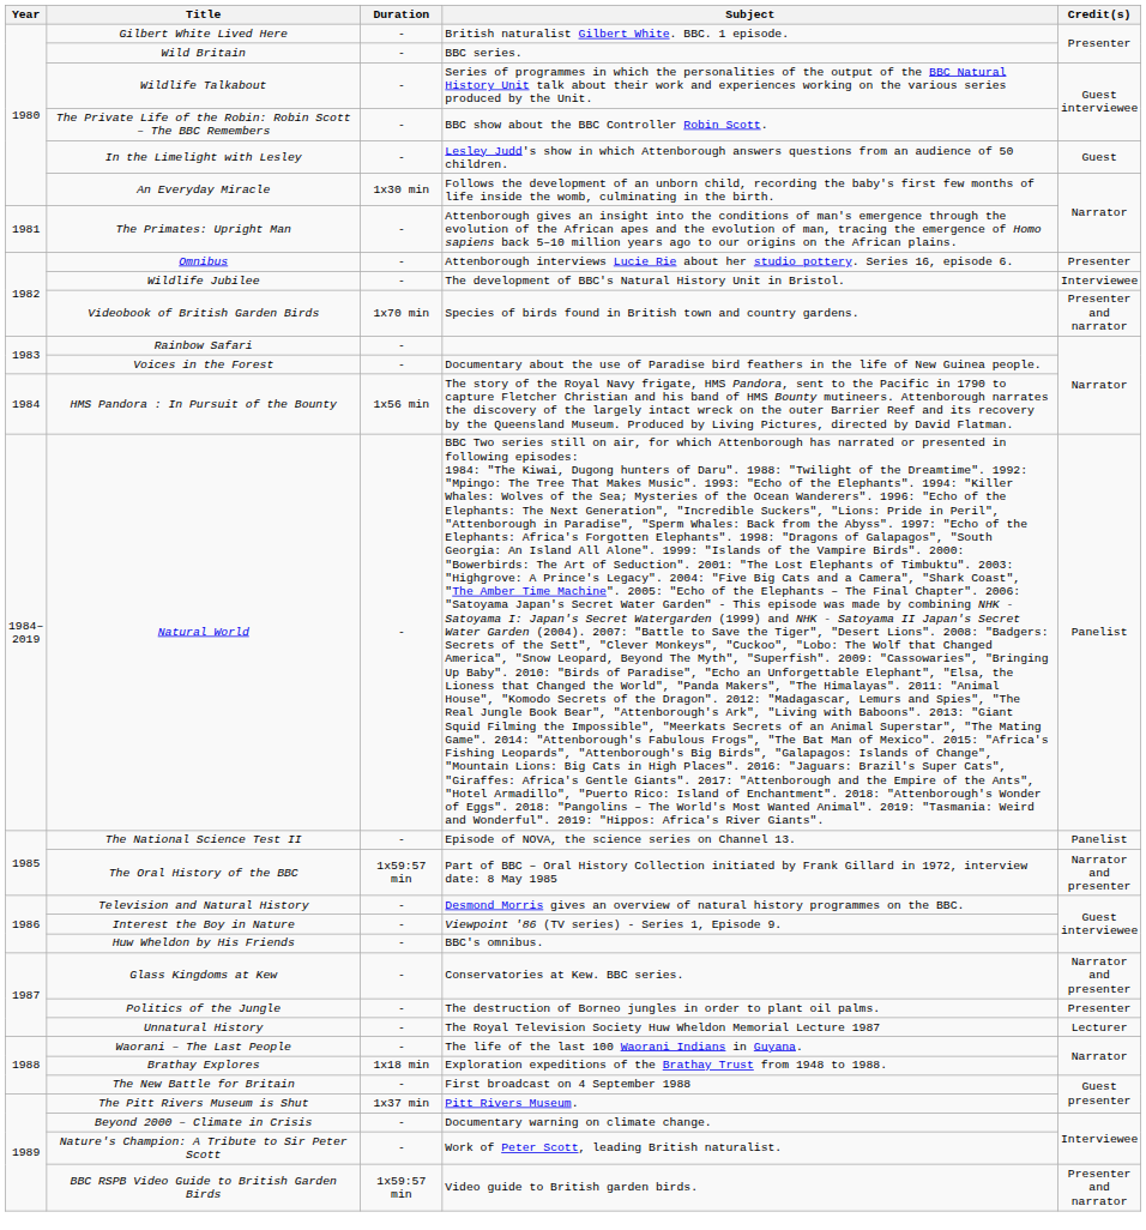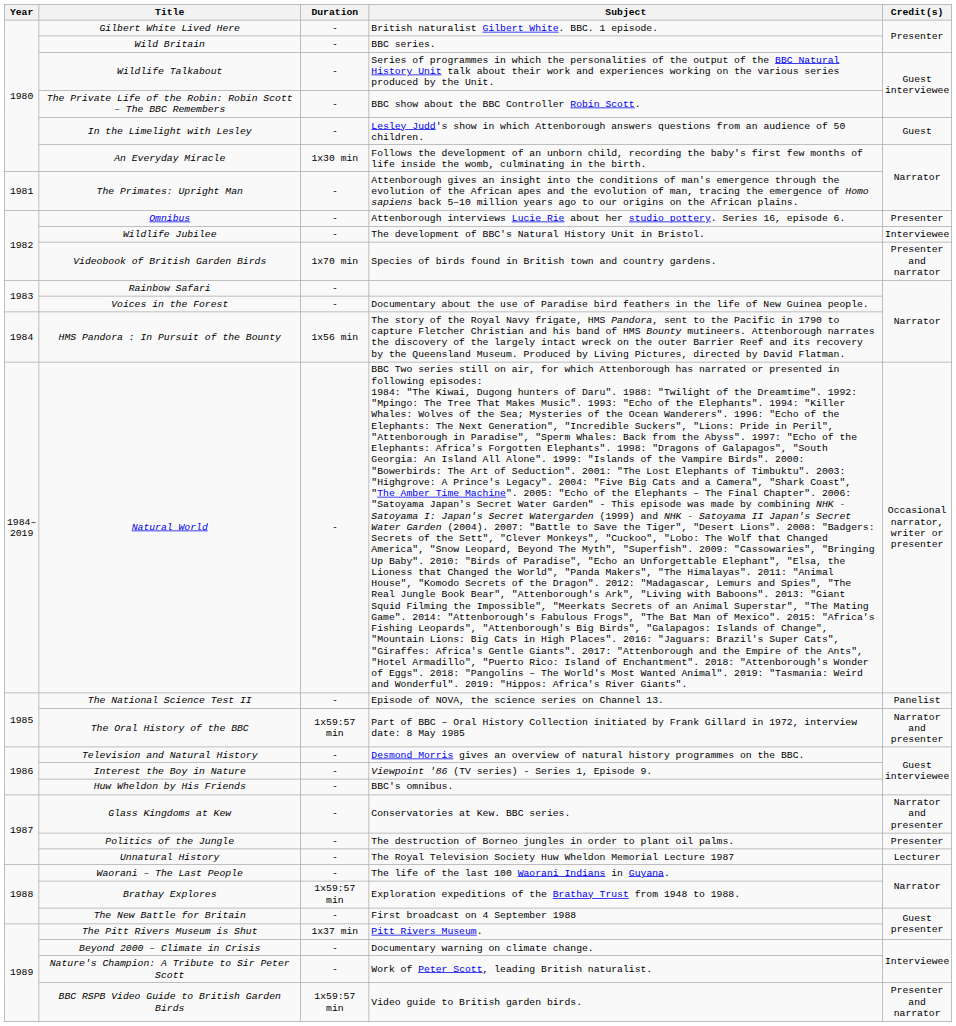Natural World | Credit(s): Panelist -> Occasional narrator, writer or presenter
Brathay Explores | Duration: 1x18 min -> 1x59:57 min
